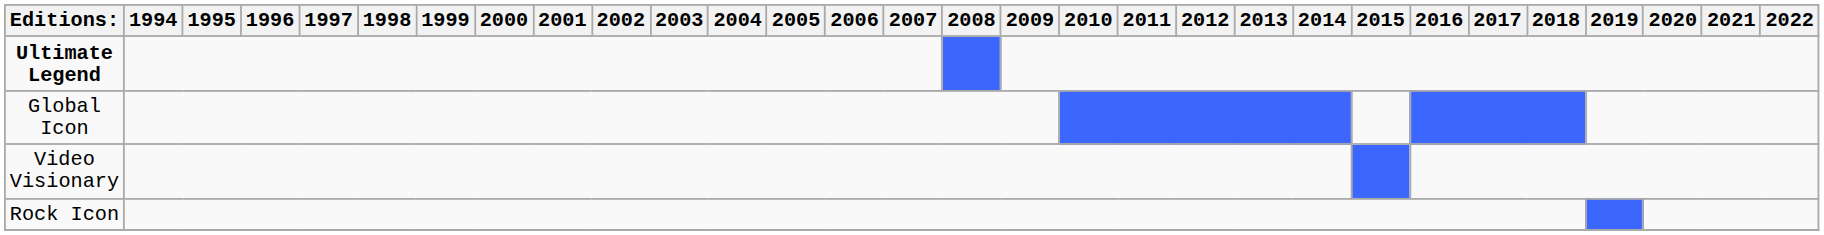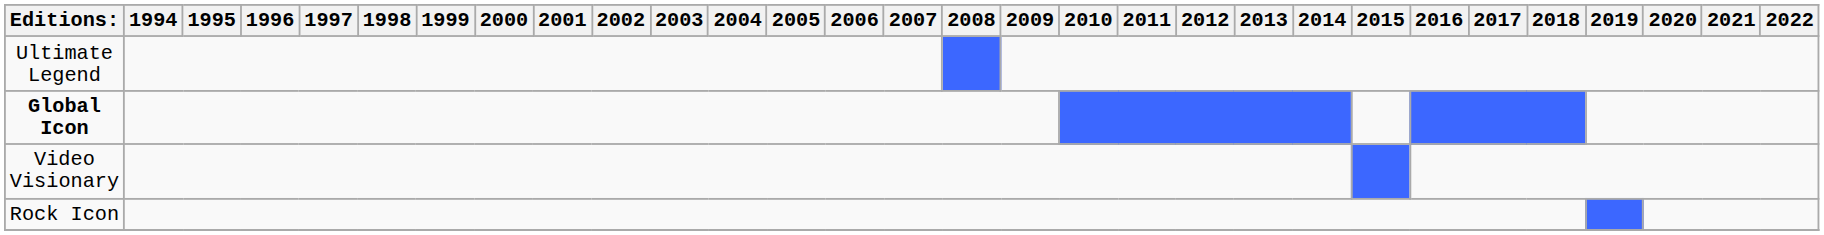Ultimate Legend | Editions:: bold -> normal
Global Icon | Editions:: normal -> bold
